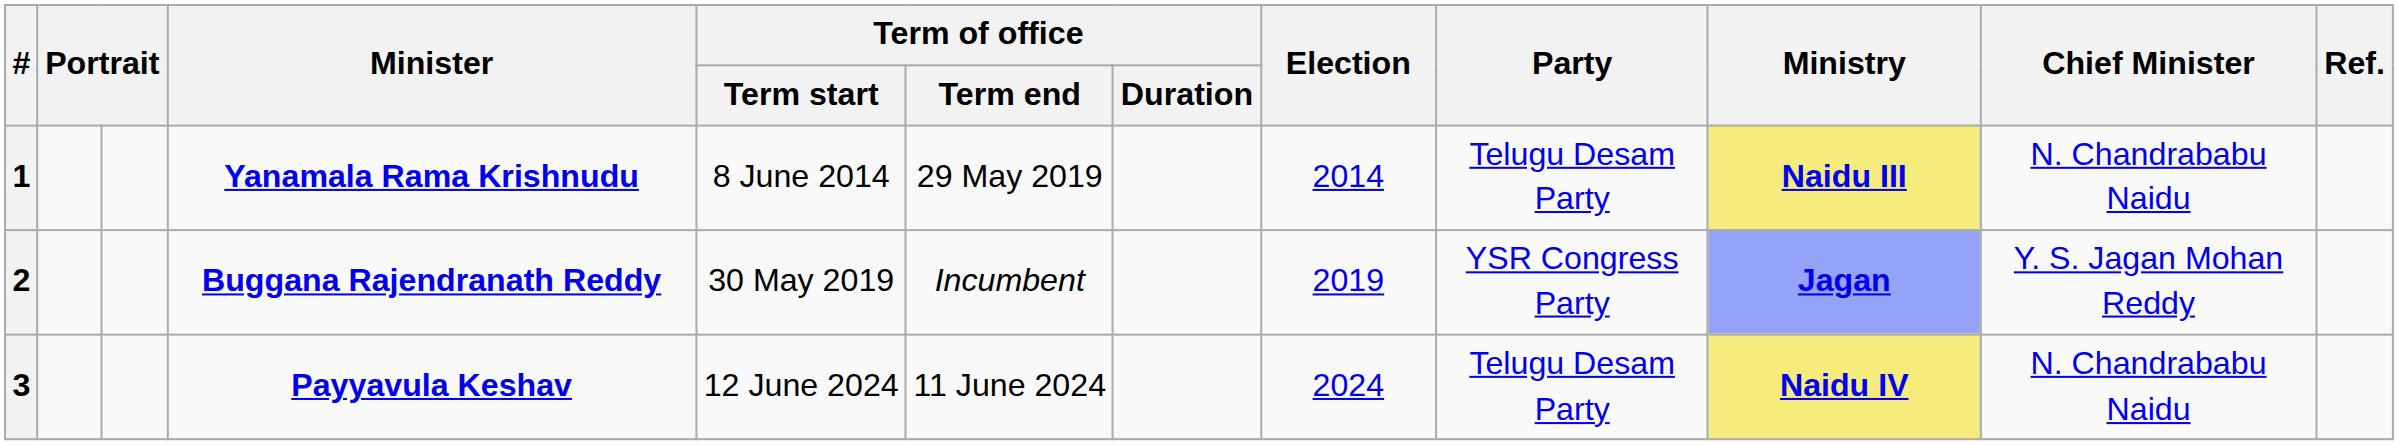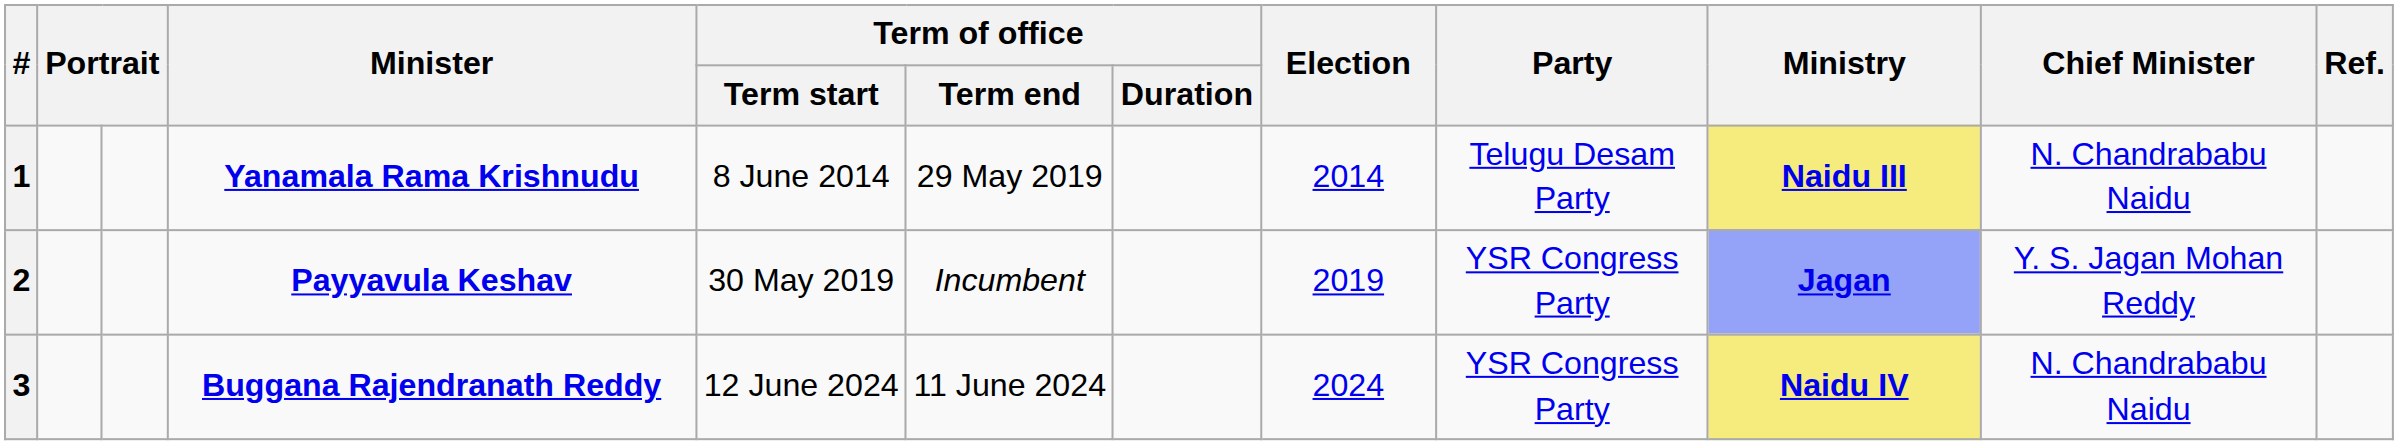2 | Minister: Buggana Rajendranath Reddy -> Payyavula Keshav
3 | Minister: Payyavula Keshav -> Buggana Rajendranath Reddy
3 | Party: Telugu Desam Party -> YSR Congress Party
